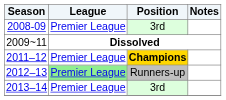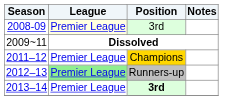2008-09 | League: no background -> lightyellow background
2011–12 | Position: bold -> normal
2013–14 | Position: normal -> bold
